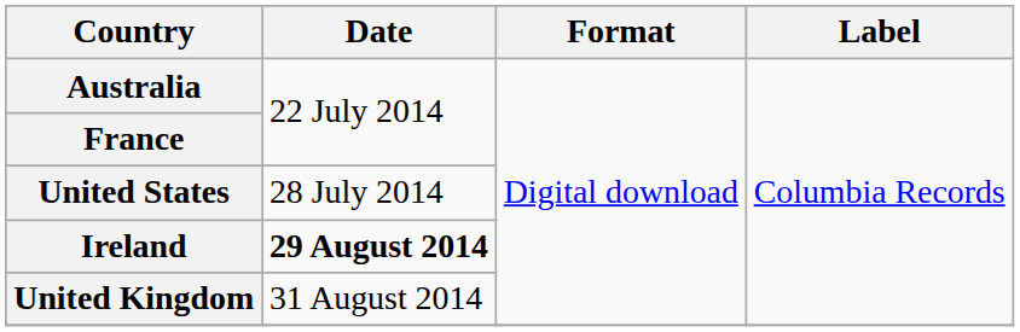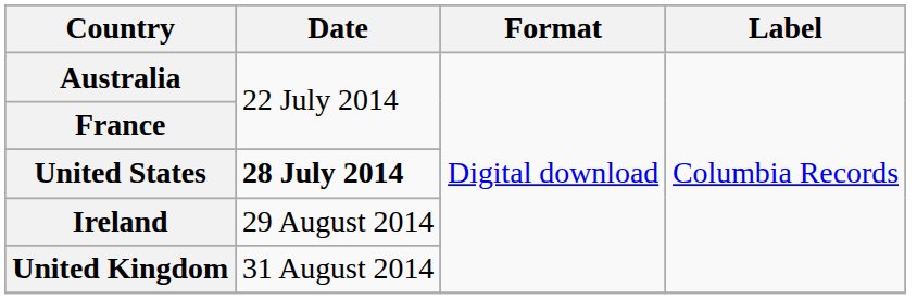United States | Date: normal -> bold
Ireland | Date: bold -> normal
